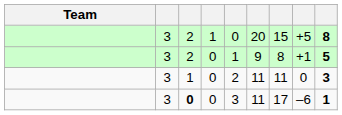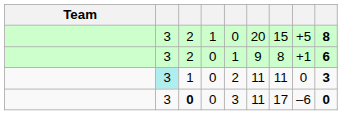row 3 | column 9: 5 -> 6
row 4 | column 2: no background -> paleturquoise background
row 5 | column 9: 1 -> 0
